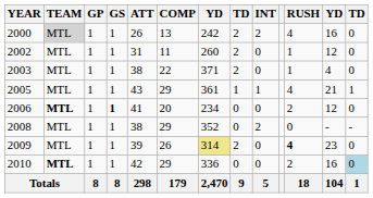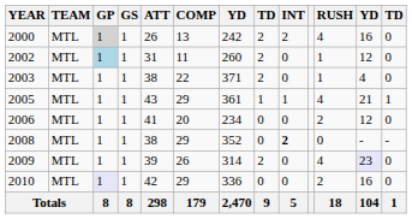2000 | TEAM: lightgrey background -> no background
2000 | GP: no background -> lightgrey background
2002 | GP: no background -> lightblue background
2006 | TEAM: bold -> normal
2006 | GS: bold -> normal
2008 | INT: normal -> bold
2009 | column 7: khaki background -> no background
2009 | RUSH: bold -> normal
2009 | column 12: no background -> lavender background
2010 | TEAM: bold -> normal
2010 | GP: no background -> lavender background
2010 | column 13: lightblue background -> no background
